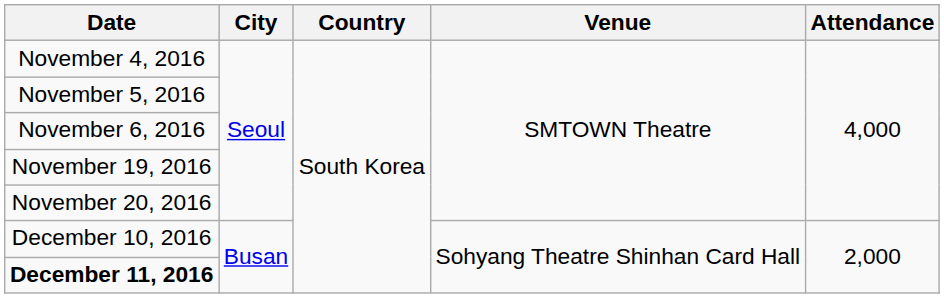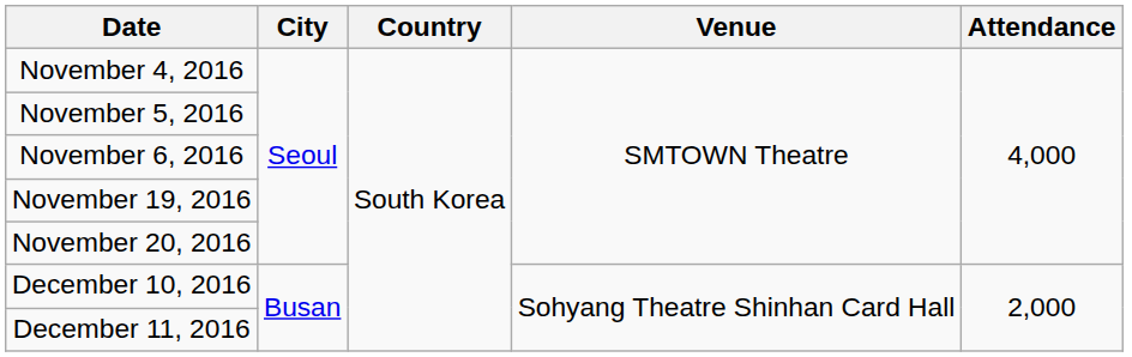December 11, 2016 | Date: bold -> normal
